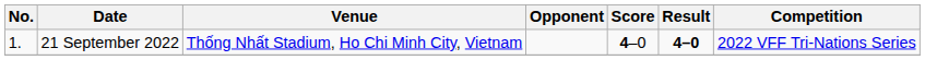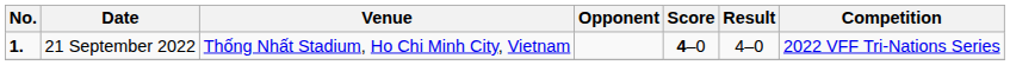21 September 2022 | No.: normal -> bold
21 September 2022 | Result: bold -> normal
